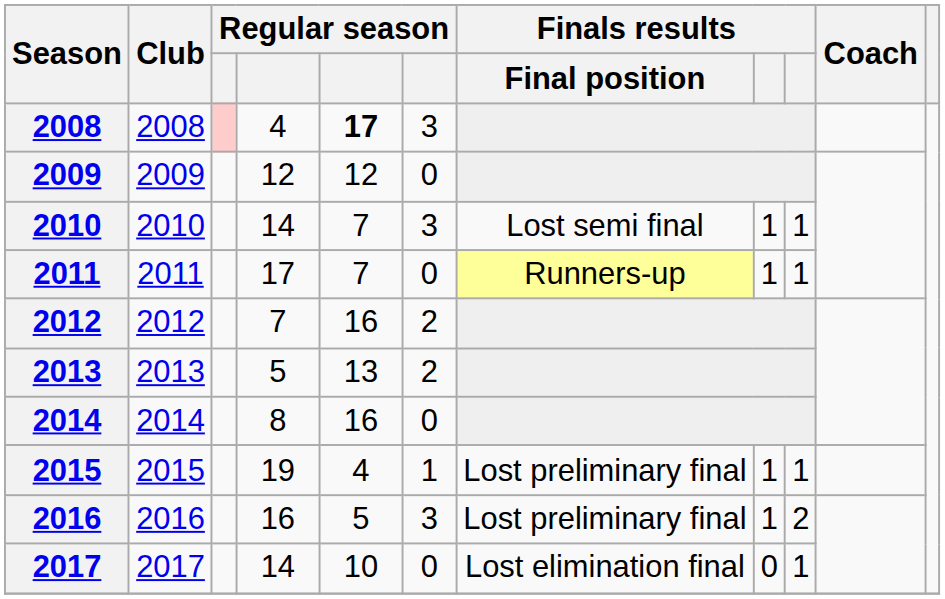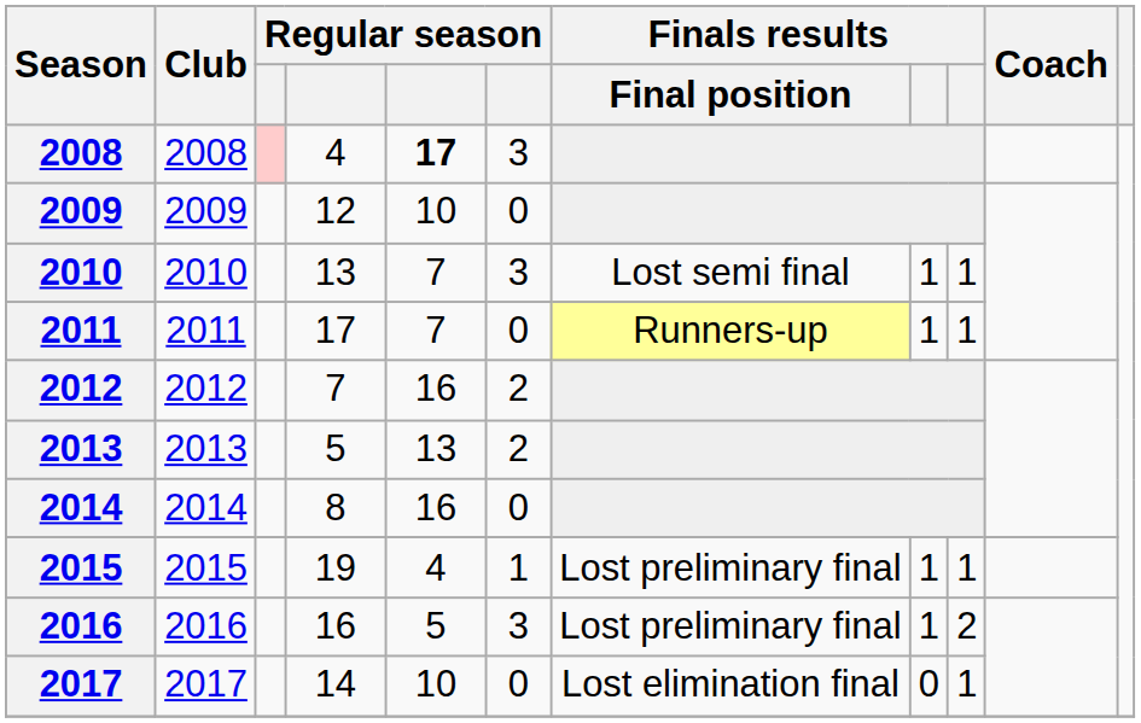row 4 | column 5: 12 -> 10
row 5 | column 4: 14 -> 13
